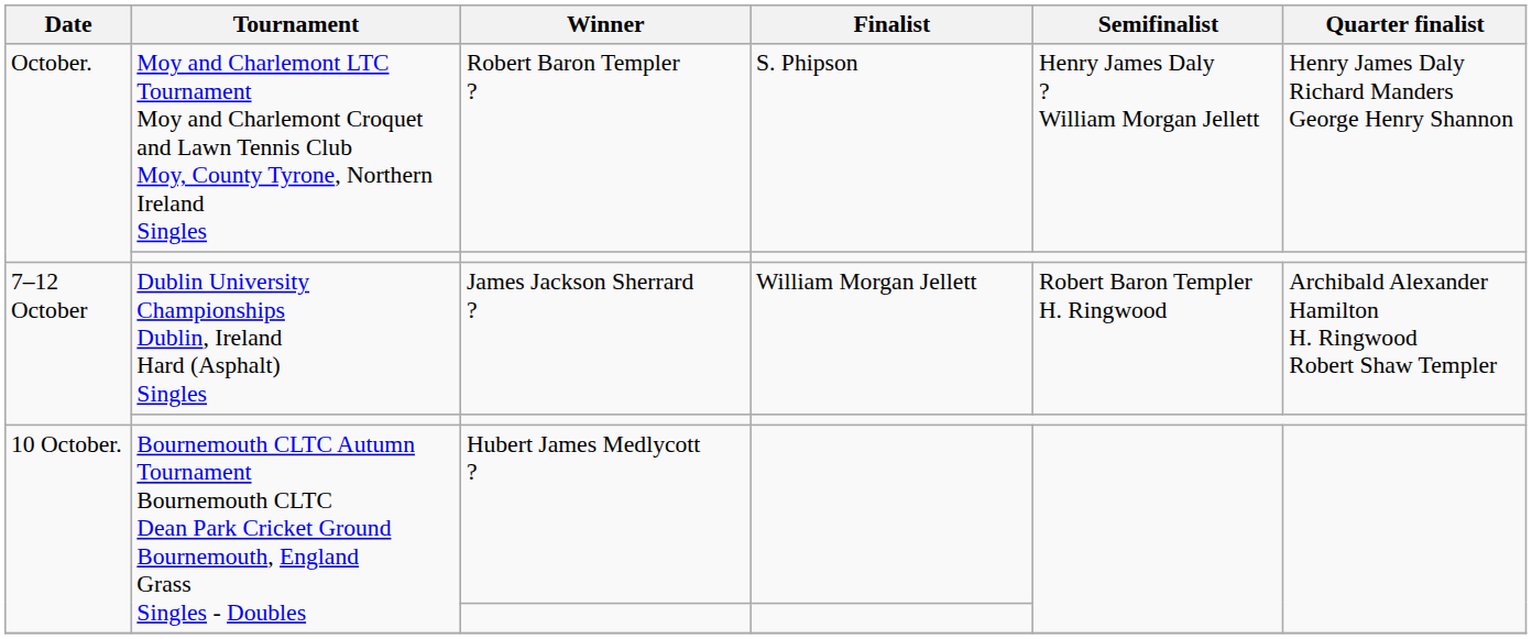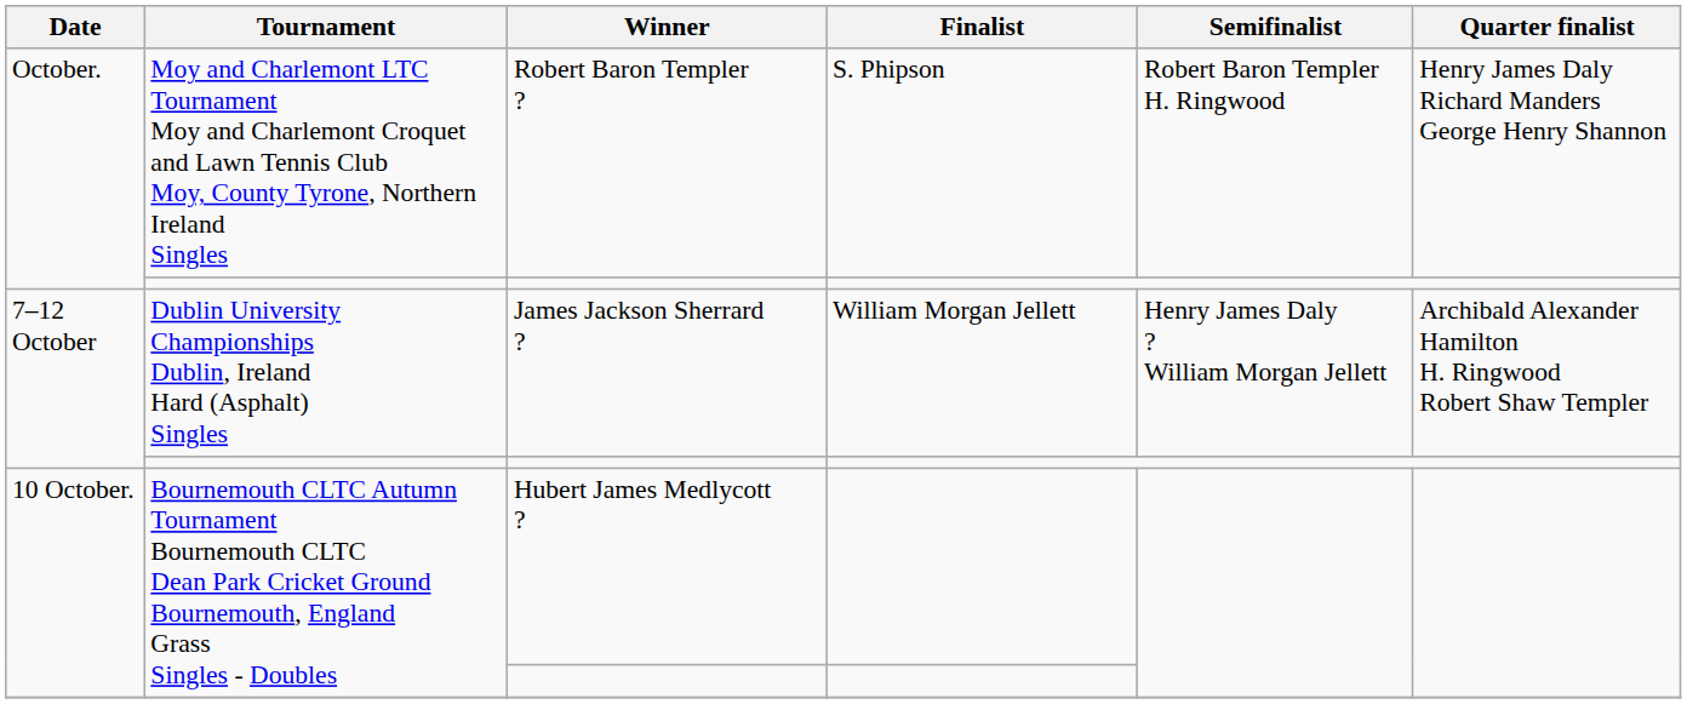row 2 | Semifinalist: Henry James Daly ? William Morgan Jellett -> Robert Baron Templer H. Ringwood
row 4 | Semifinalist: Robert Baron Templer H. Ringwood -> Henry James Daly ? William Morgan Jellett
